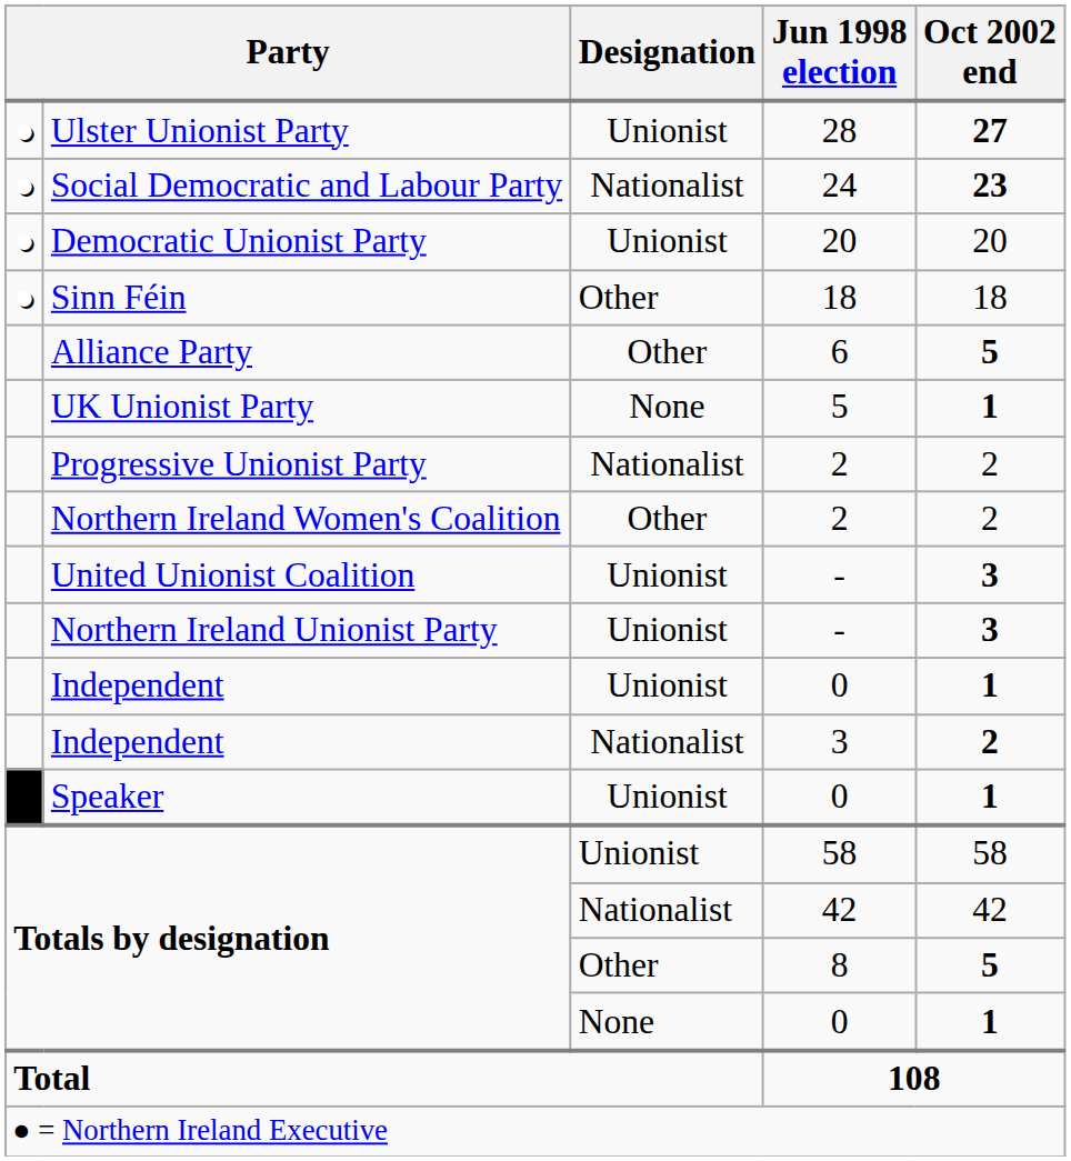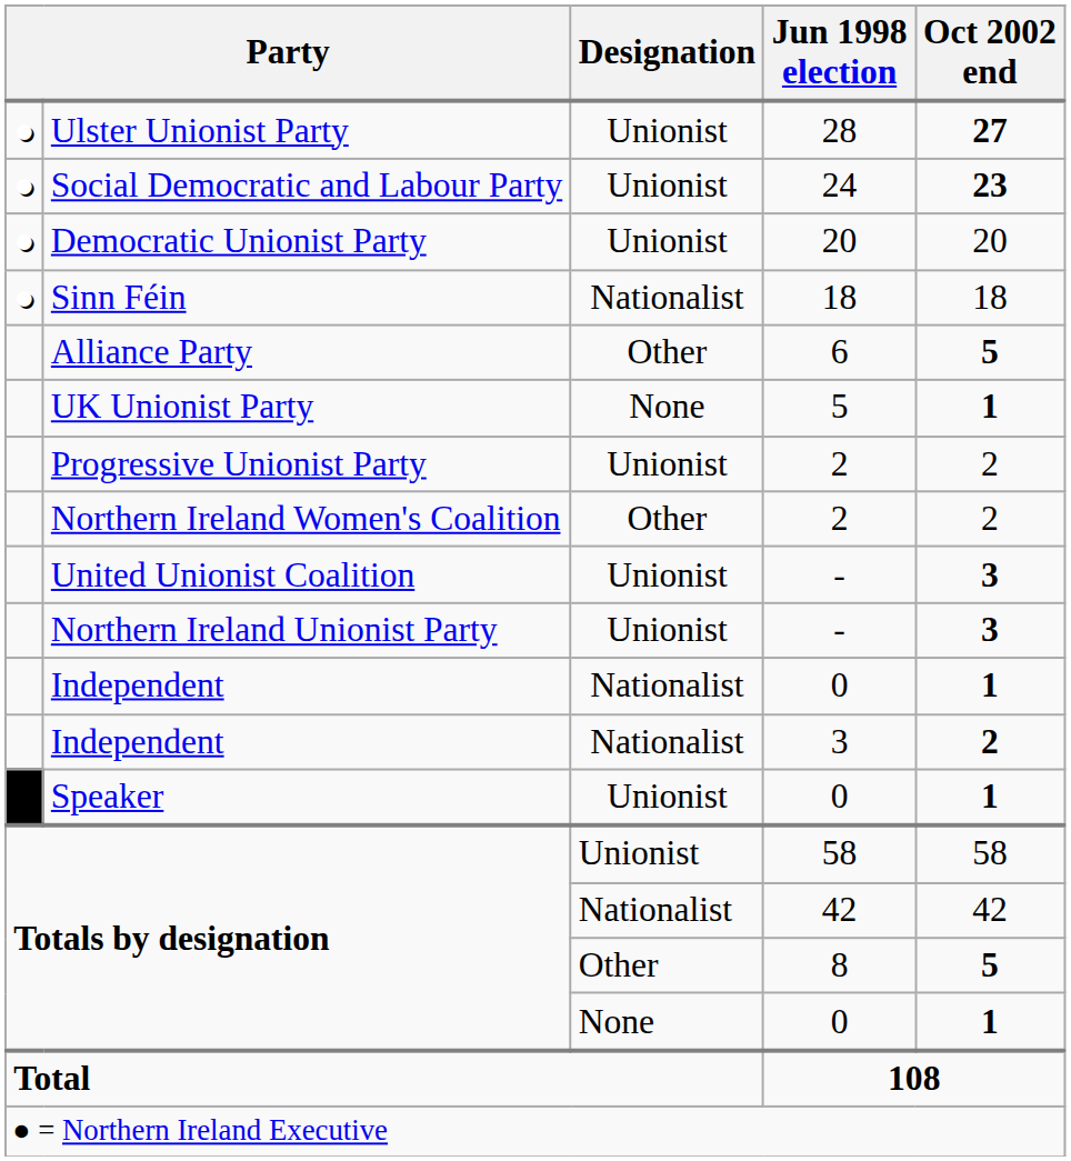Social Democratic and Labour Party | Designation: Nationalist -> Unionist
Sinn Féin | Designation: Other -> Nationalist
Progressive Unionist Party | Designation: Nationalist -> Unionist
Independent / 0 | Designation: Unionist -> Nationalist
